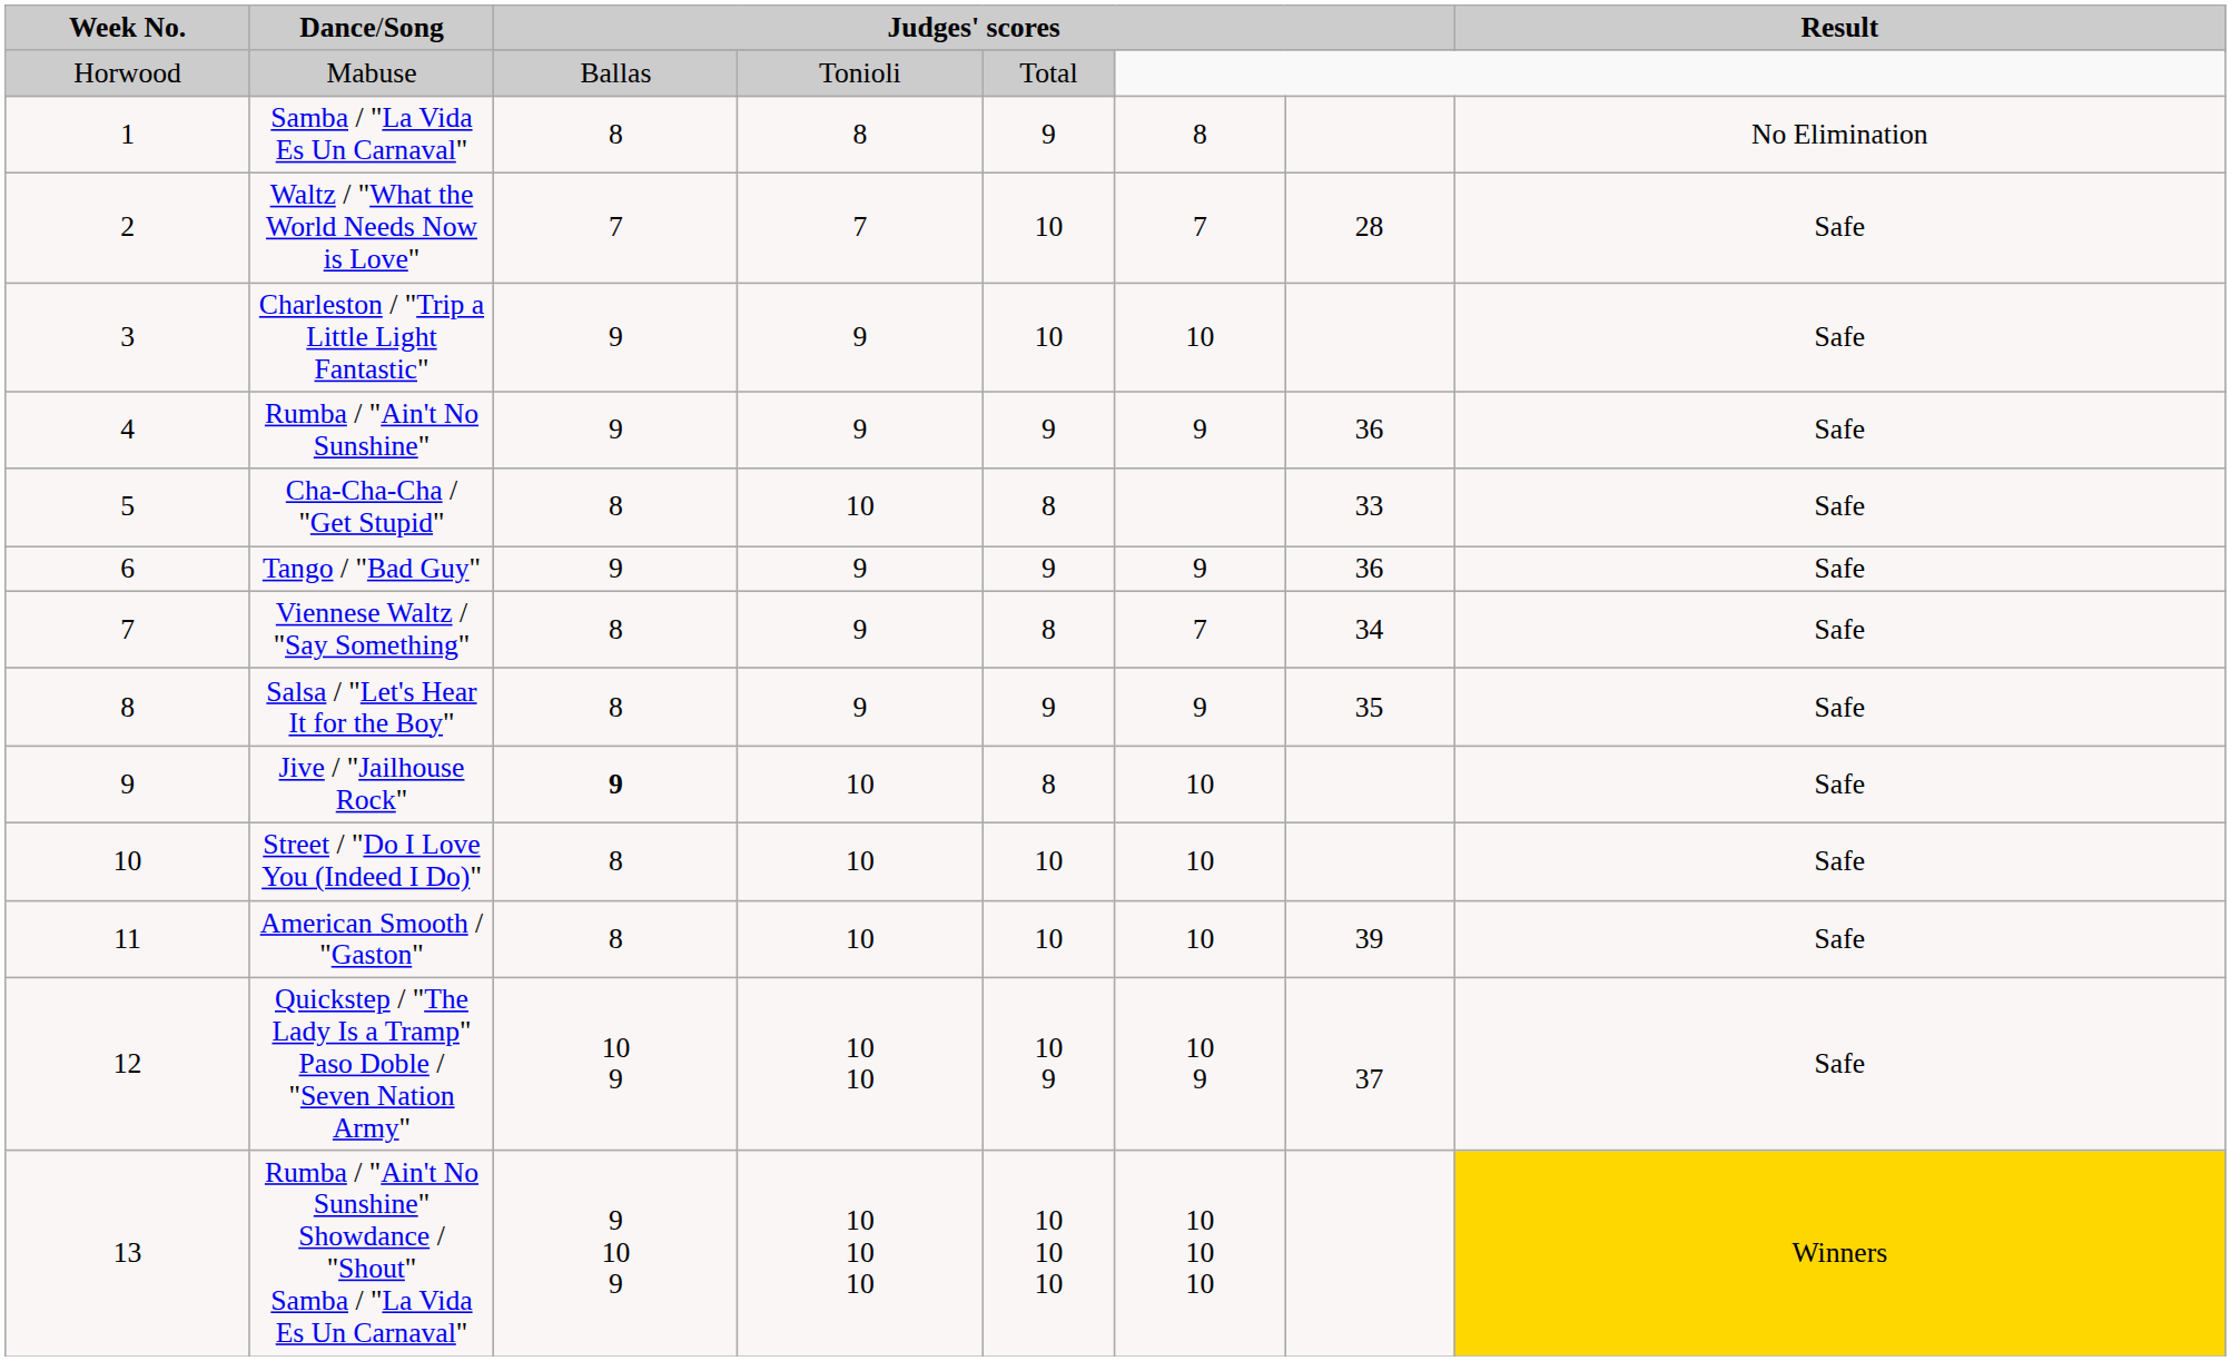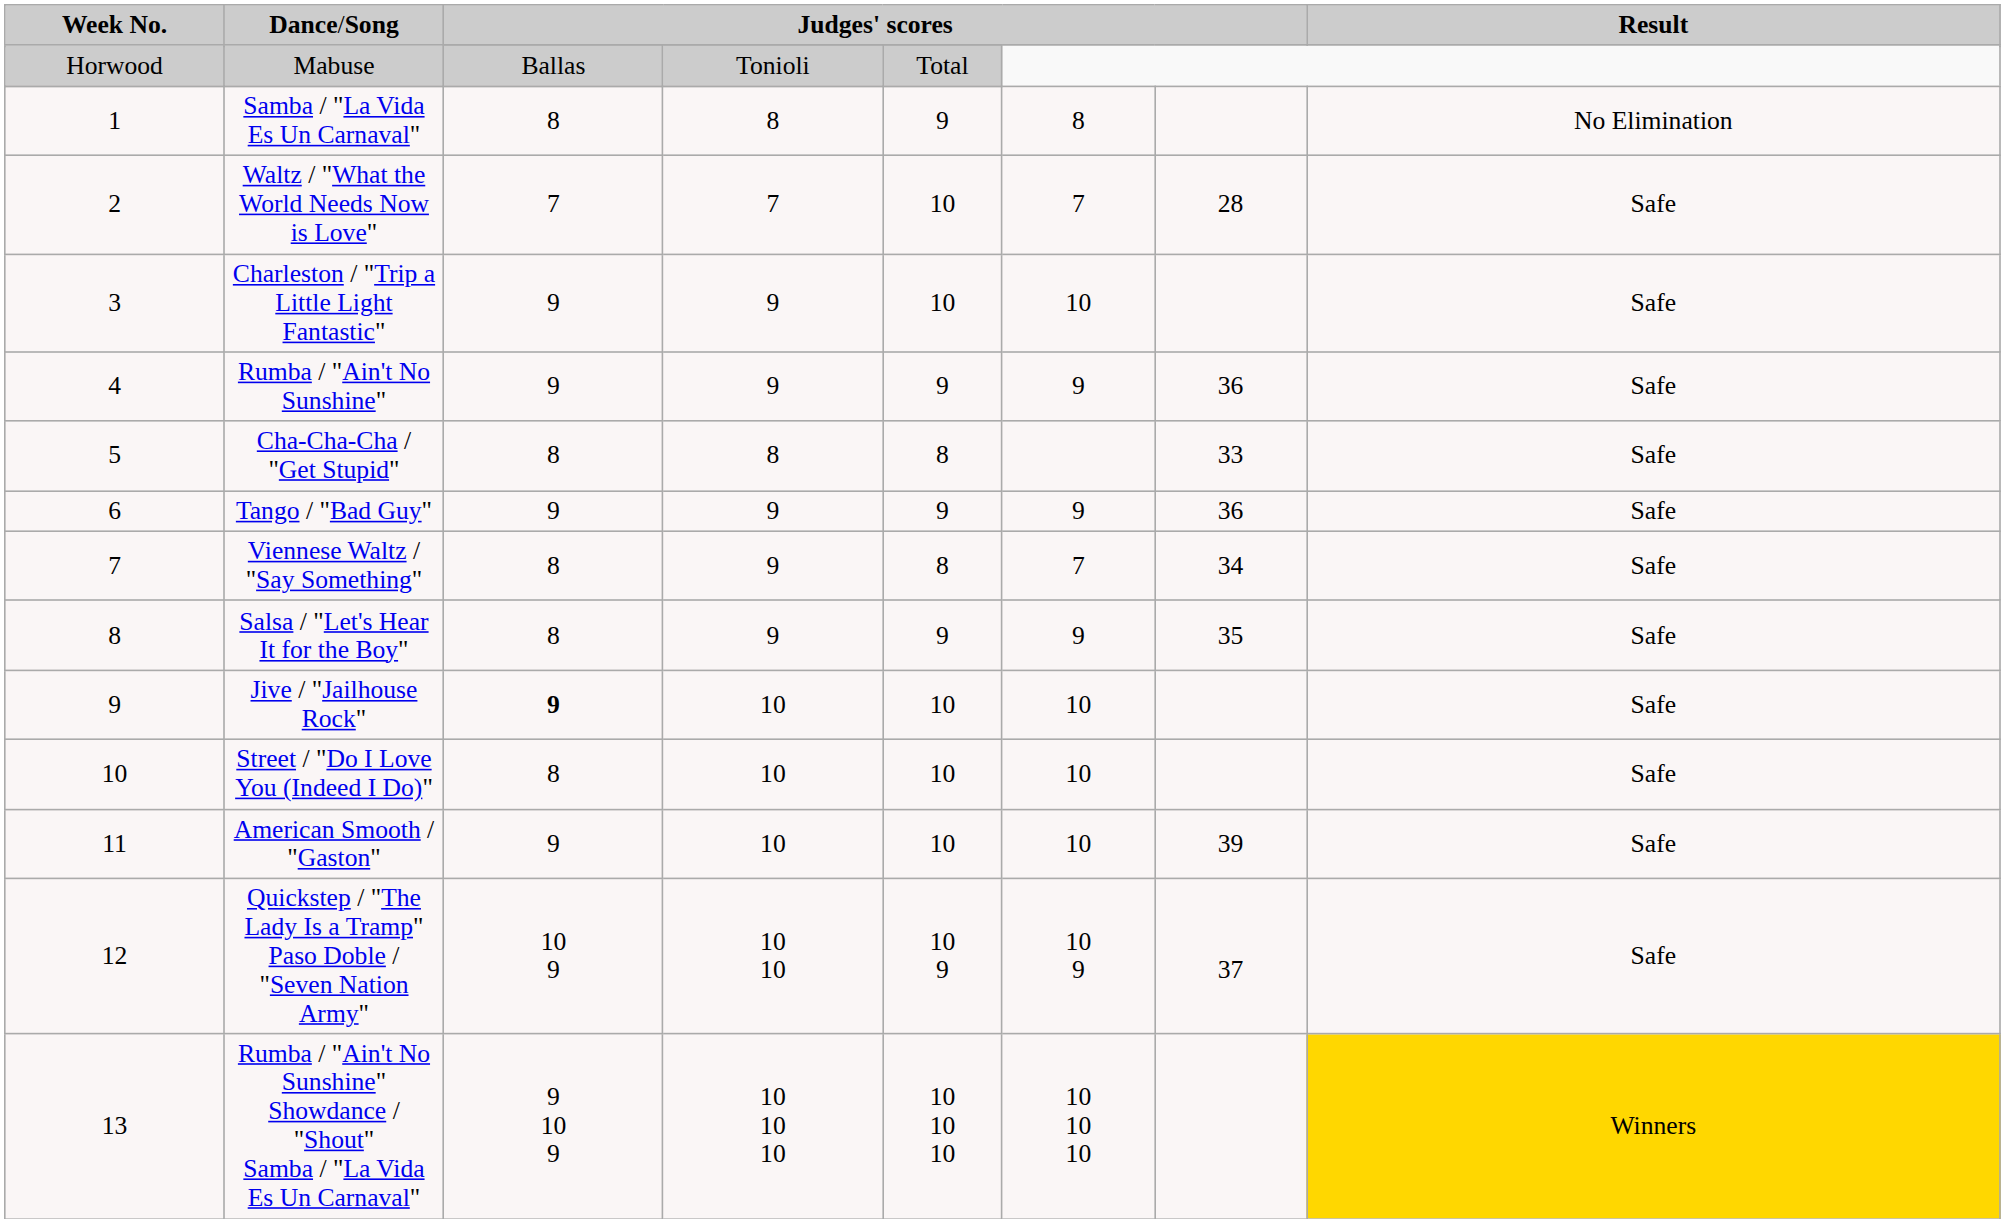Cha-Cha-Cha / "Get Stupid" | column 4: 10 -> 8
Jive / "Jailhouse Rock" | column 5: 8 -> 10
American Smooth / "Gaston" | column 3: 8 -> 9
